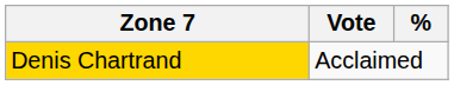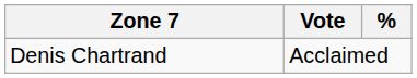Denis Chartrand | Zone 7: gold background -> no background
